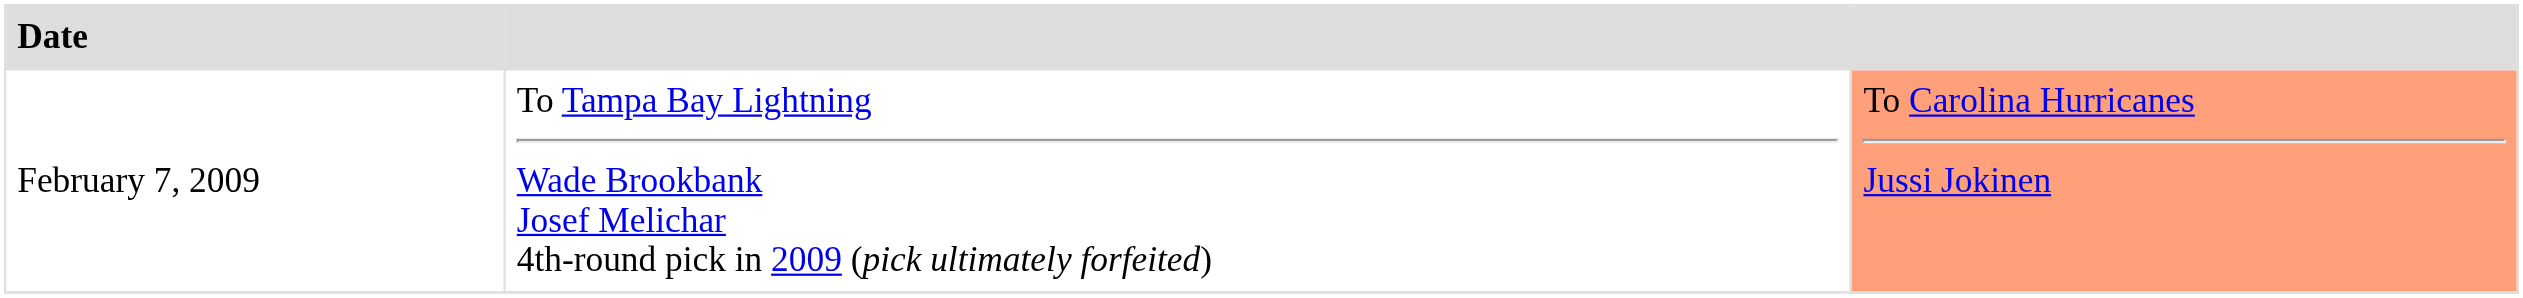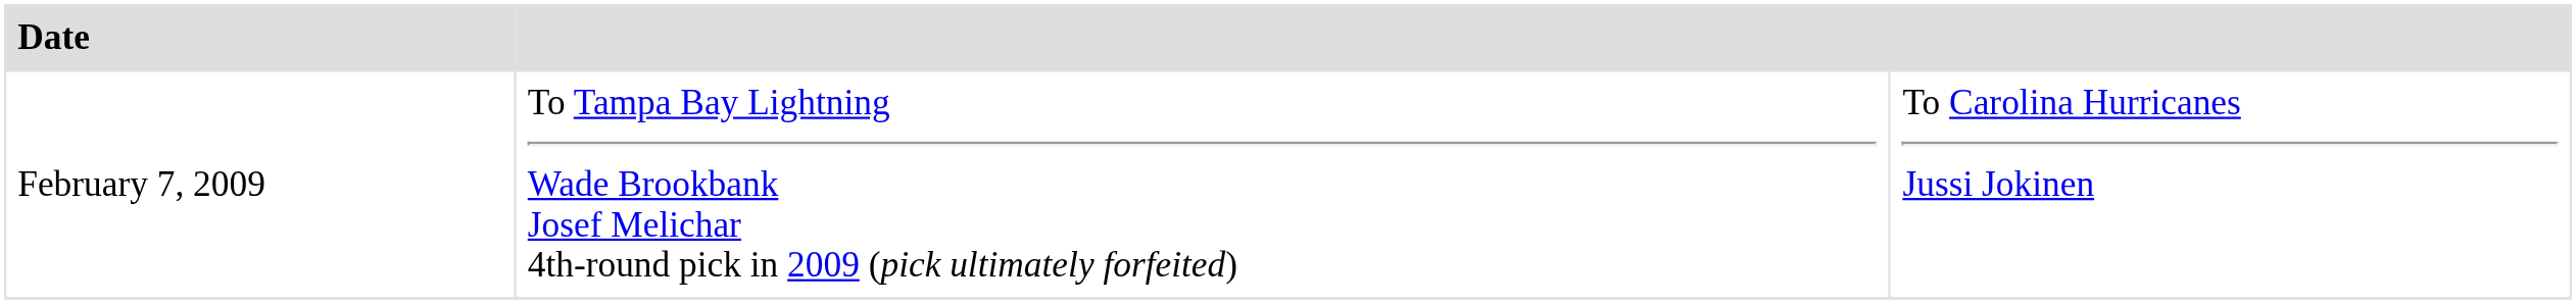February 7, 2009 | column 3: lightsalmon background -> no background
